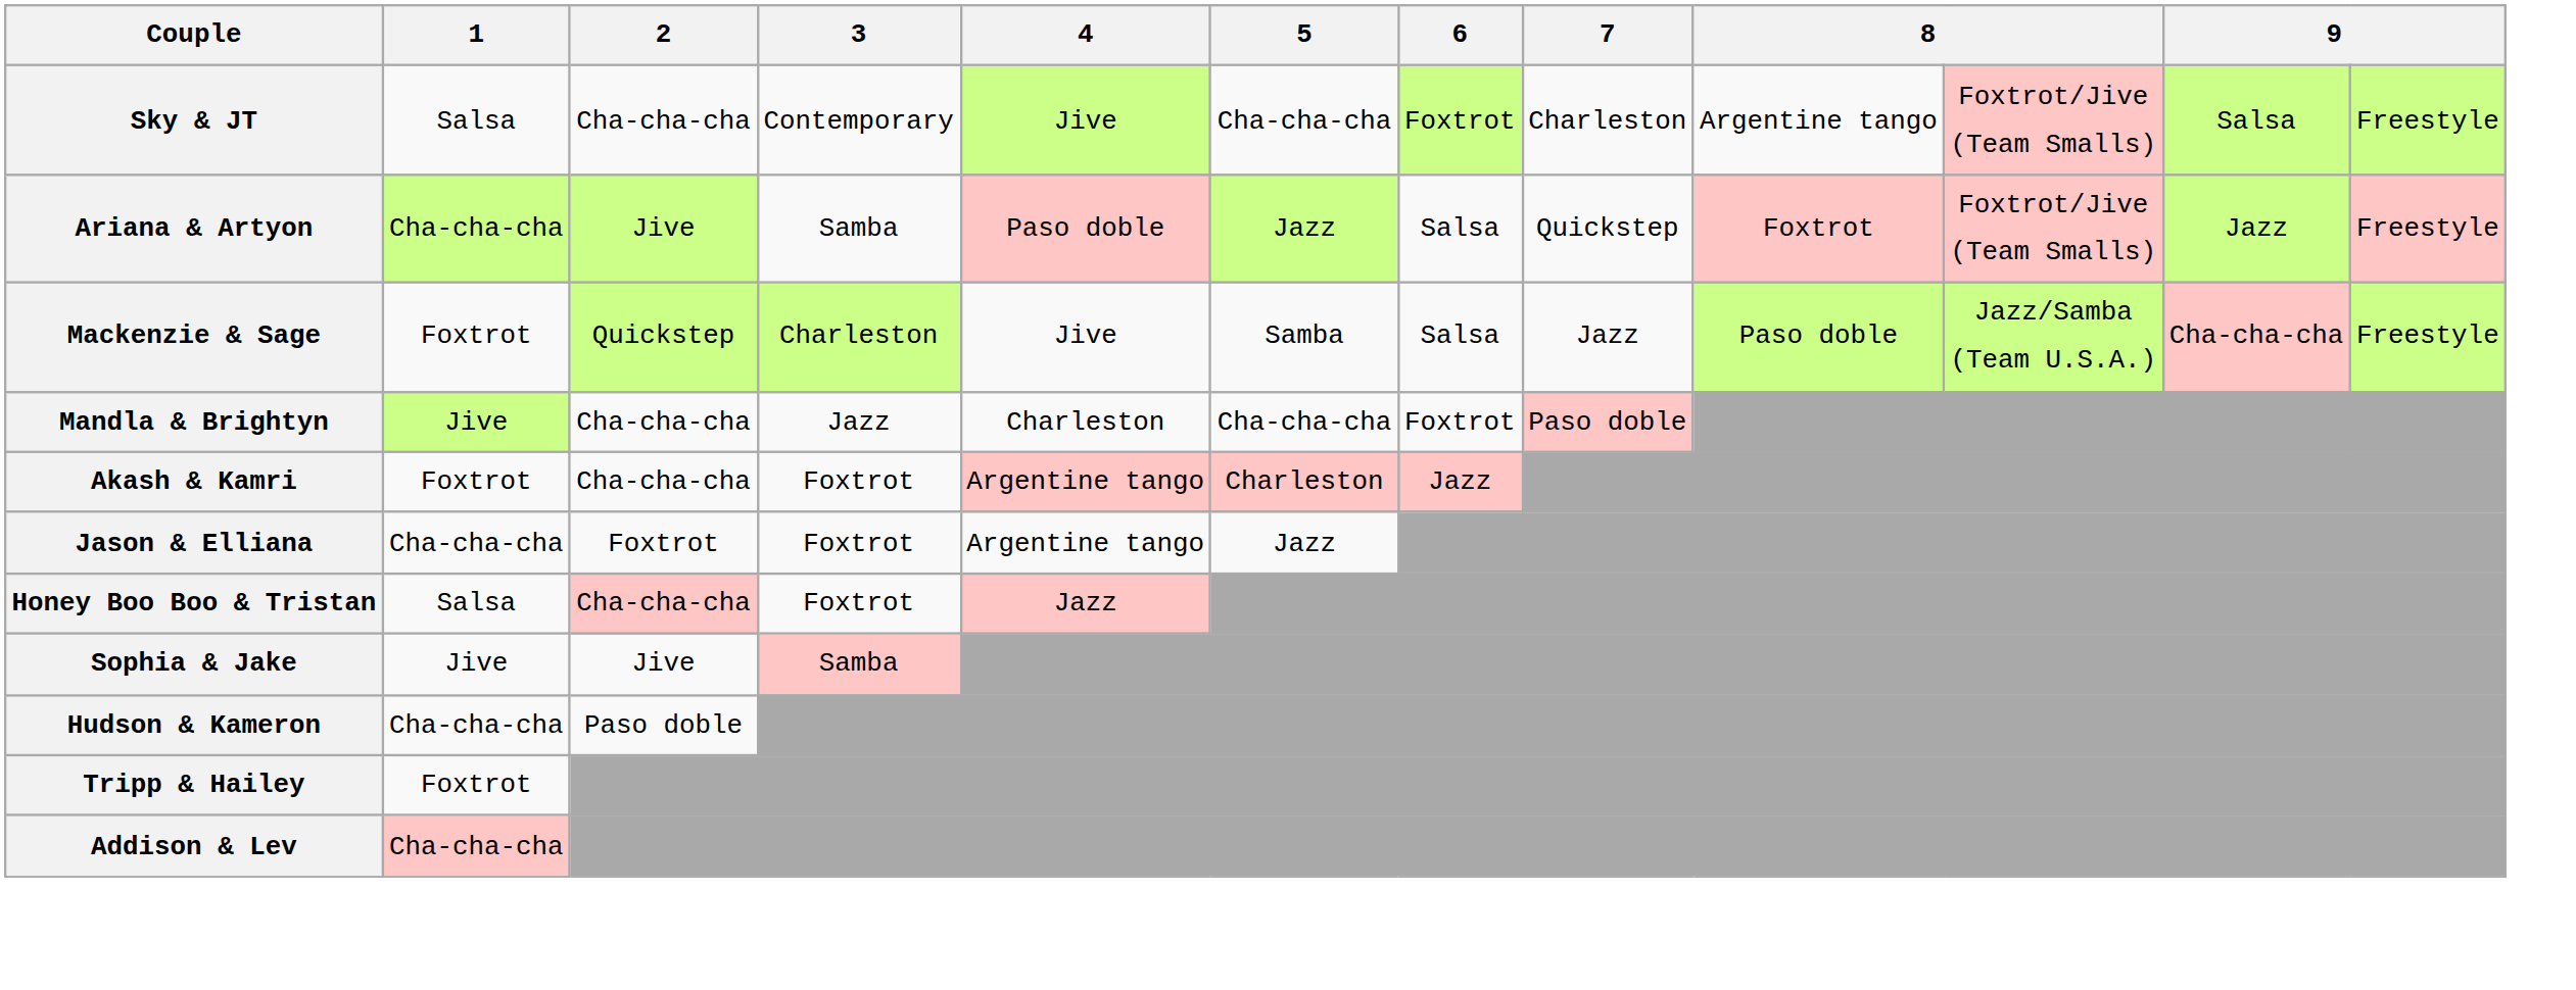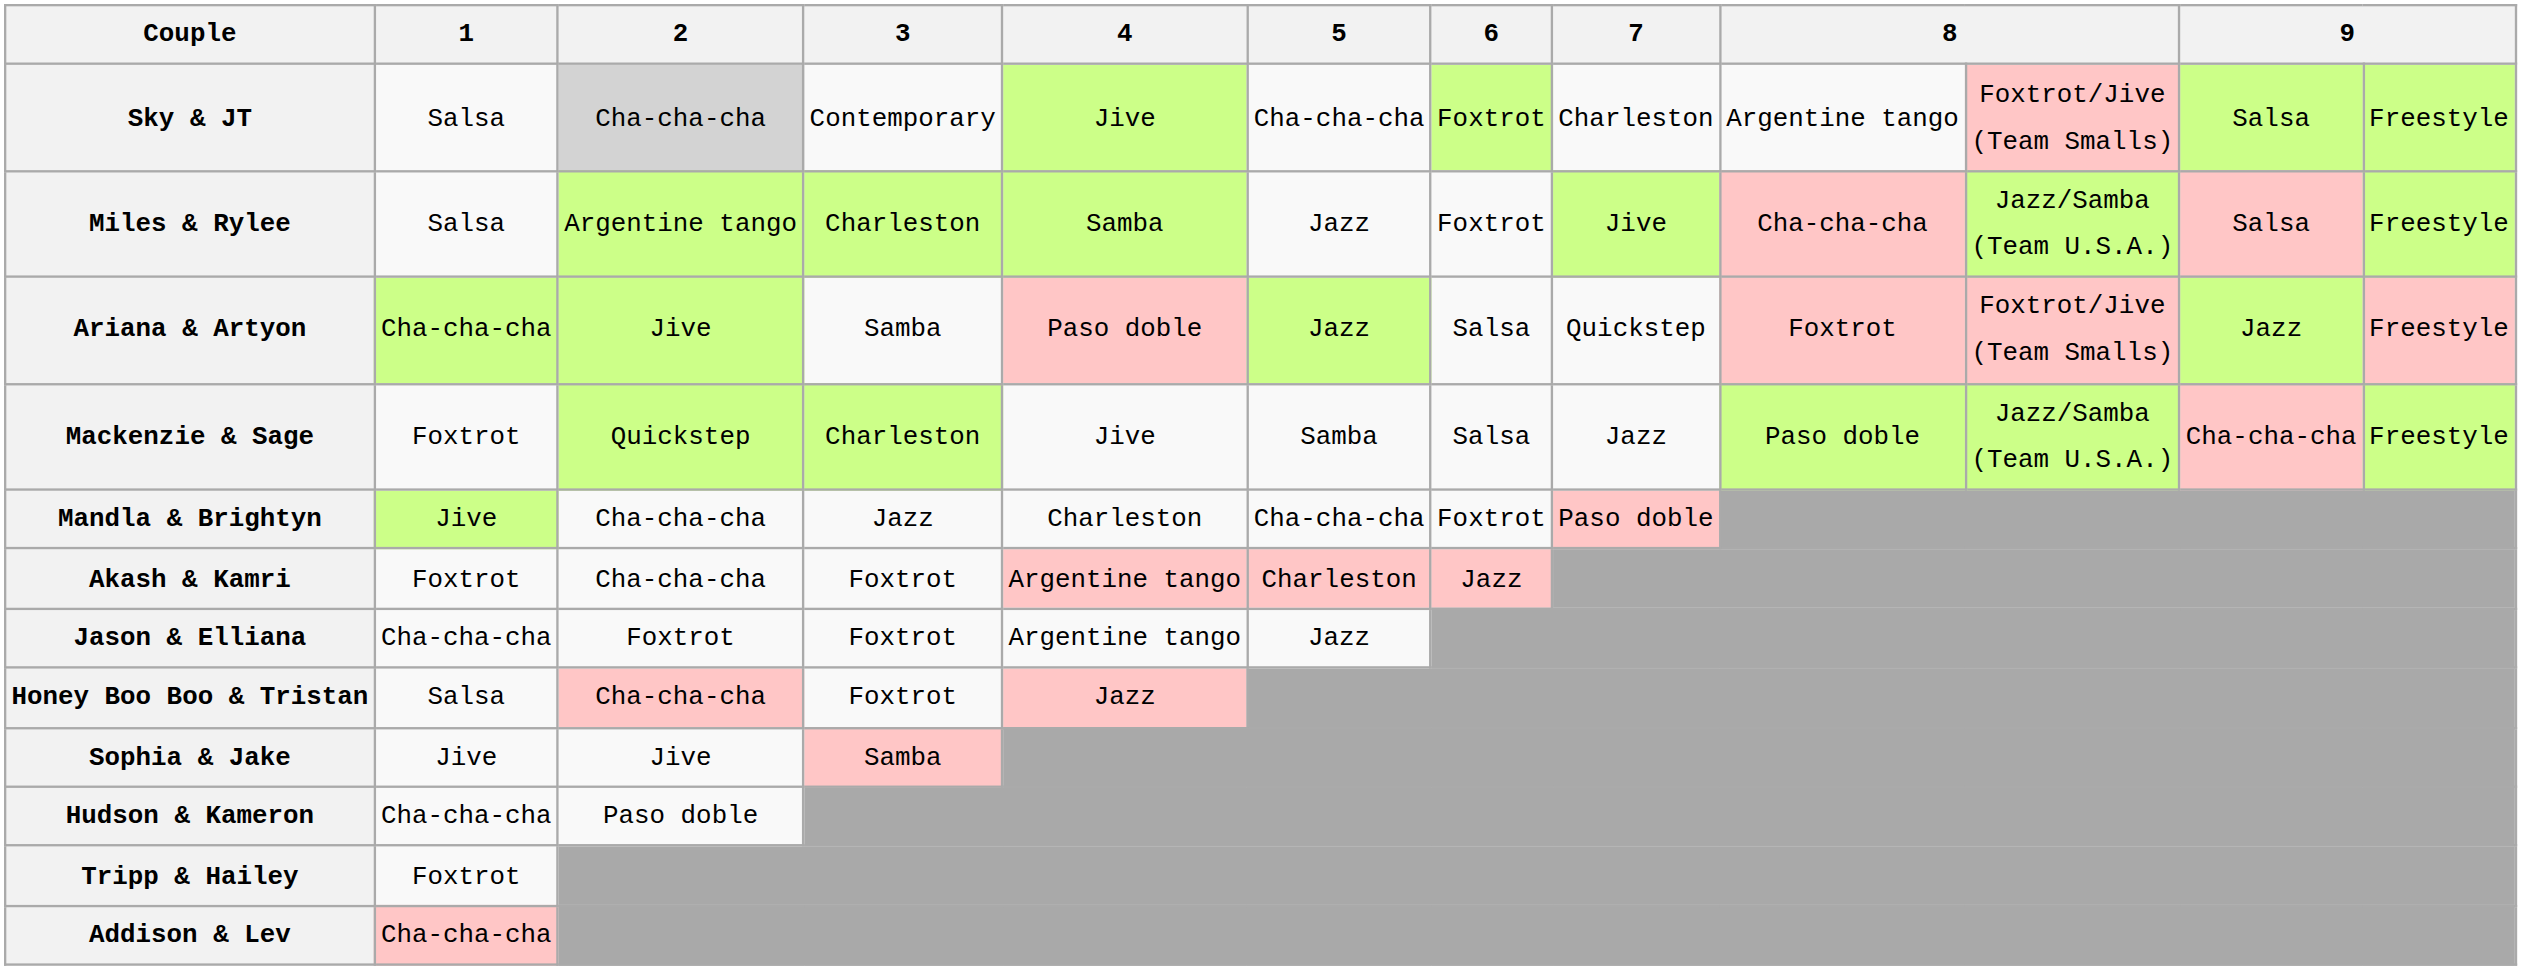Sky & JT | 2: no background -> lightgrey background
+ row: Miles & Rylee | Salsa | Argentine tango | Charleston | Samba | Jazz | Foxtrot | Jive | Cha-cha-cha | Jazz/Samba (Team U.S.A.) | Salsa | Freestyle
